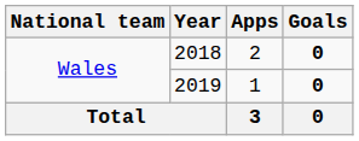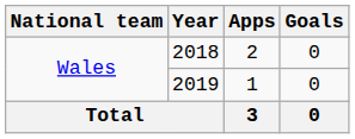2018 | Goals: bold -> normal
2019 | Goals: bold -> normal
